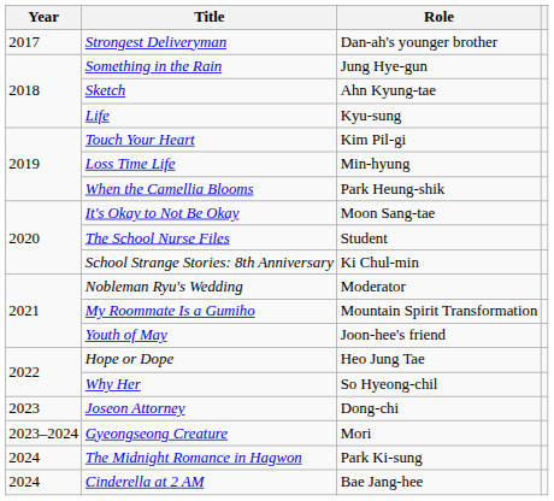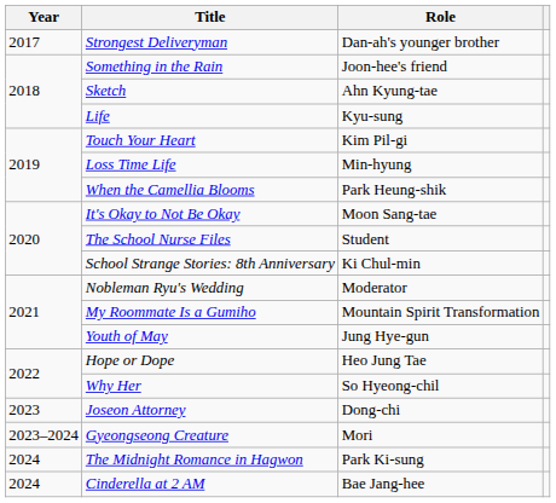Something in the Rain | Role: Jung Hye-gun -> Joon-hee's friend
Youth of May | Role: Joon-hee's friend -> Jung Hye-gun
